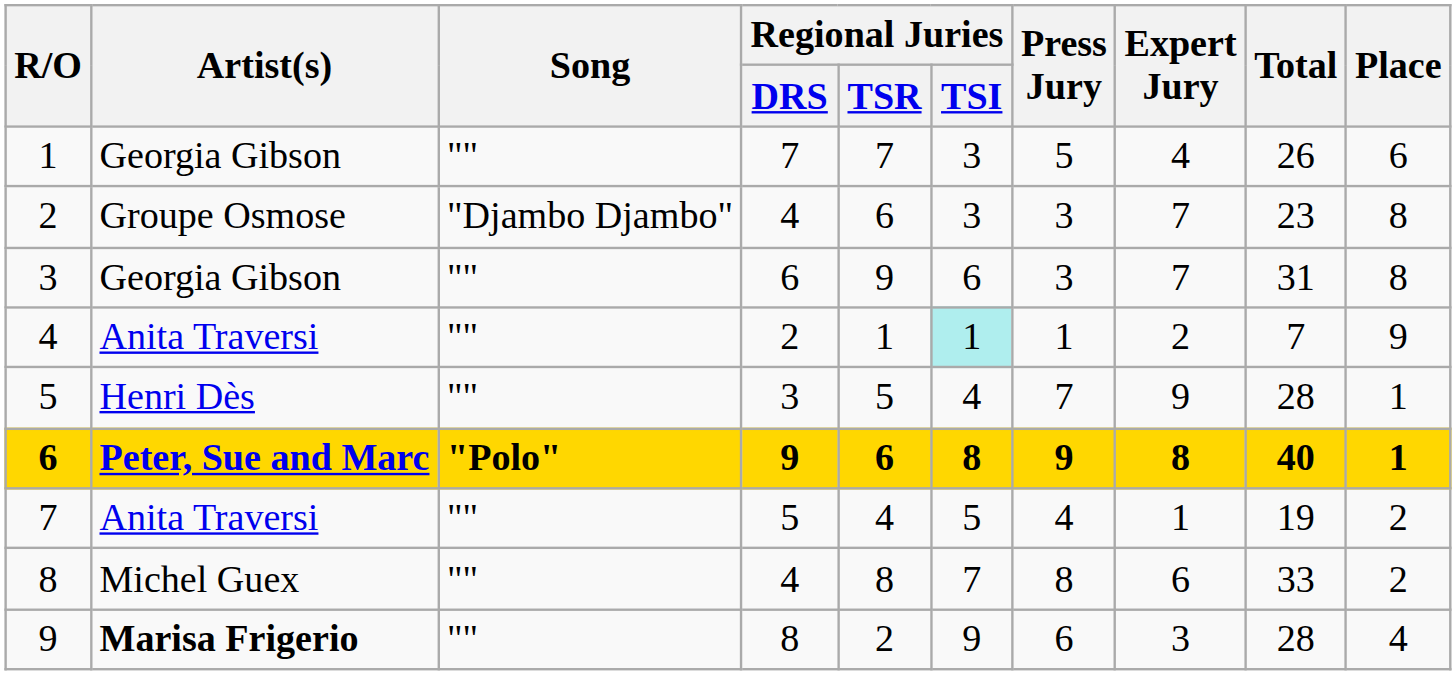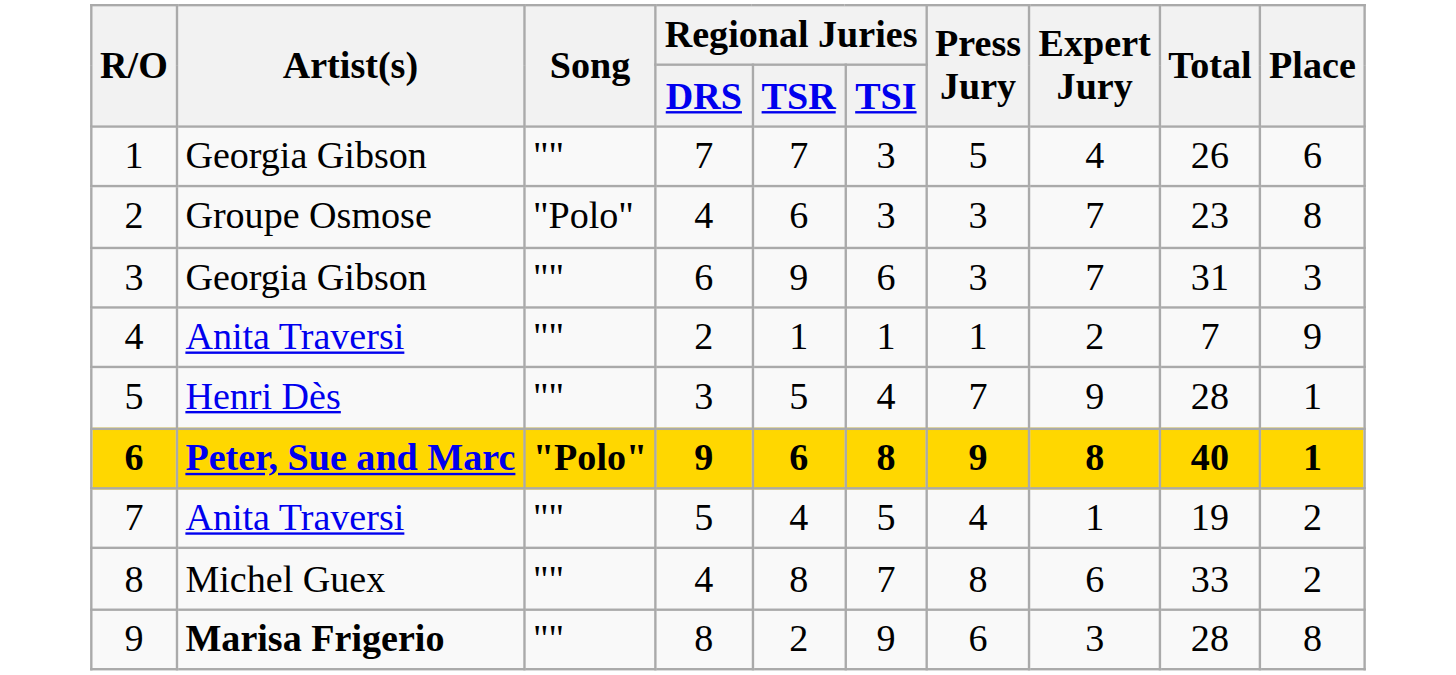row 4 | Song: "Djambo Djambo" -> "Polo"
row 5 | Place: 8 -> 3
row 6 | Regional Juries / TSI: paleturquoise background -> no background
row 11 | Place: 4 -> 8
